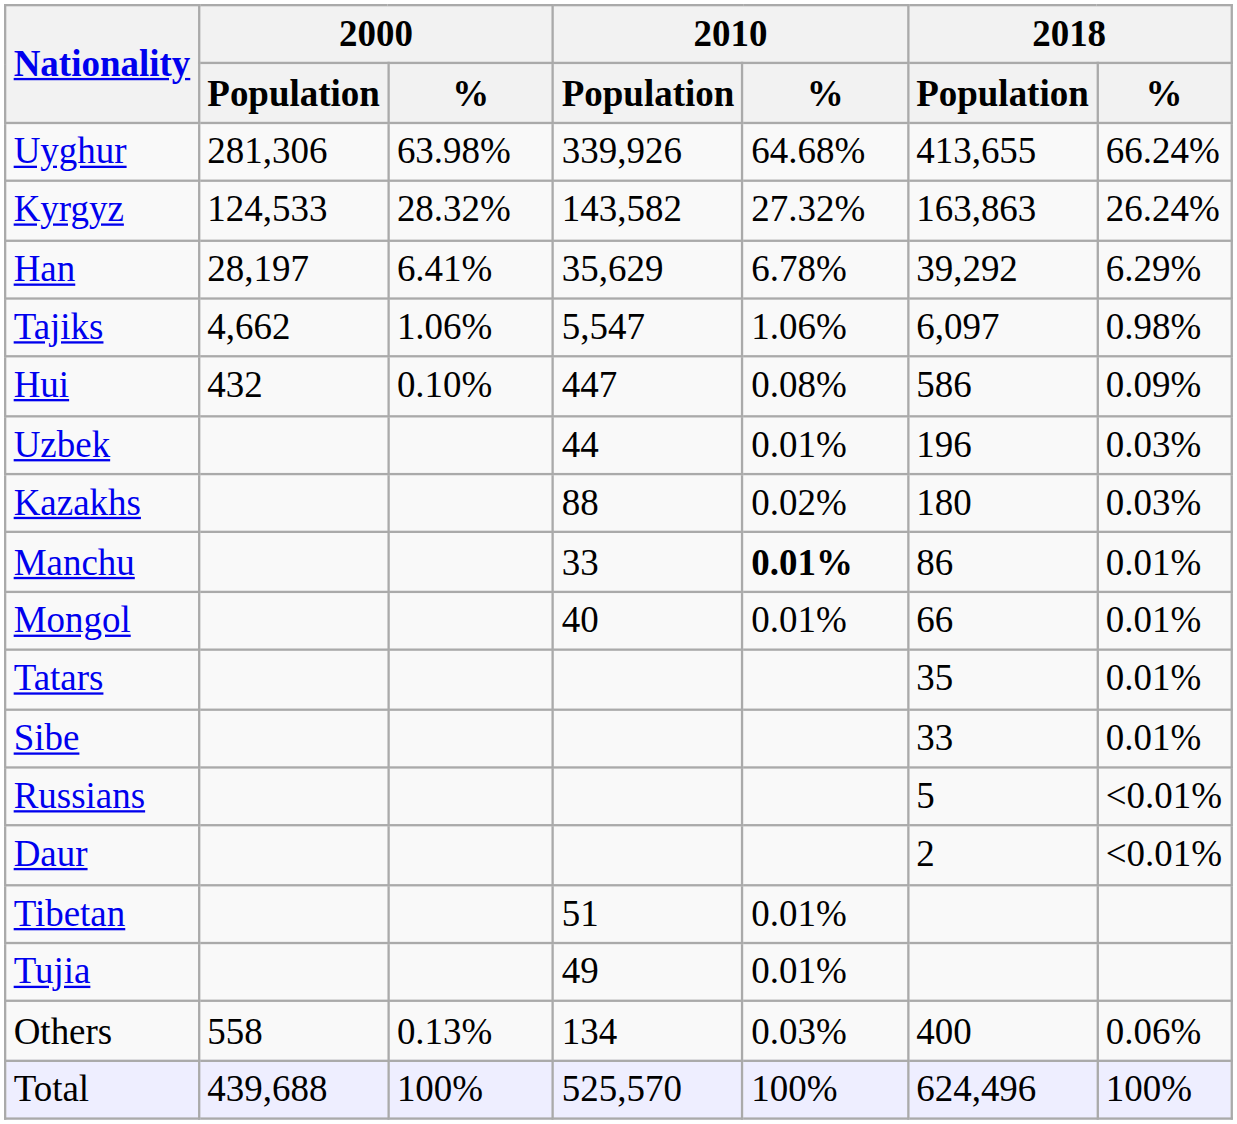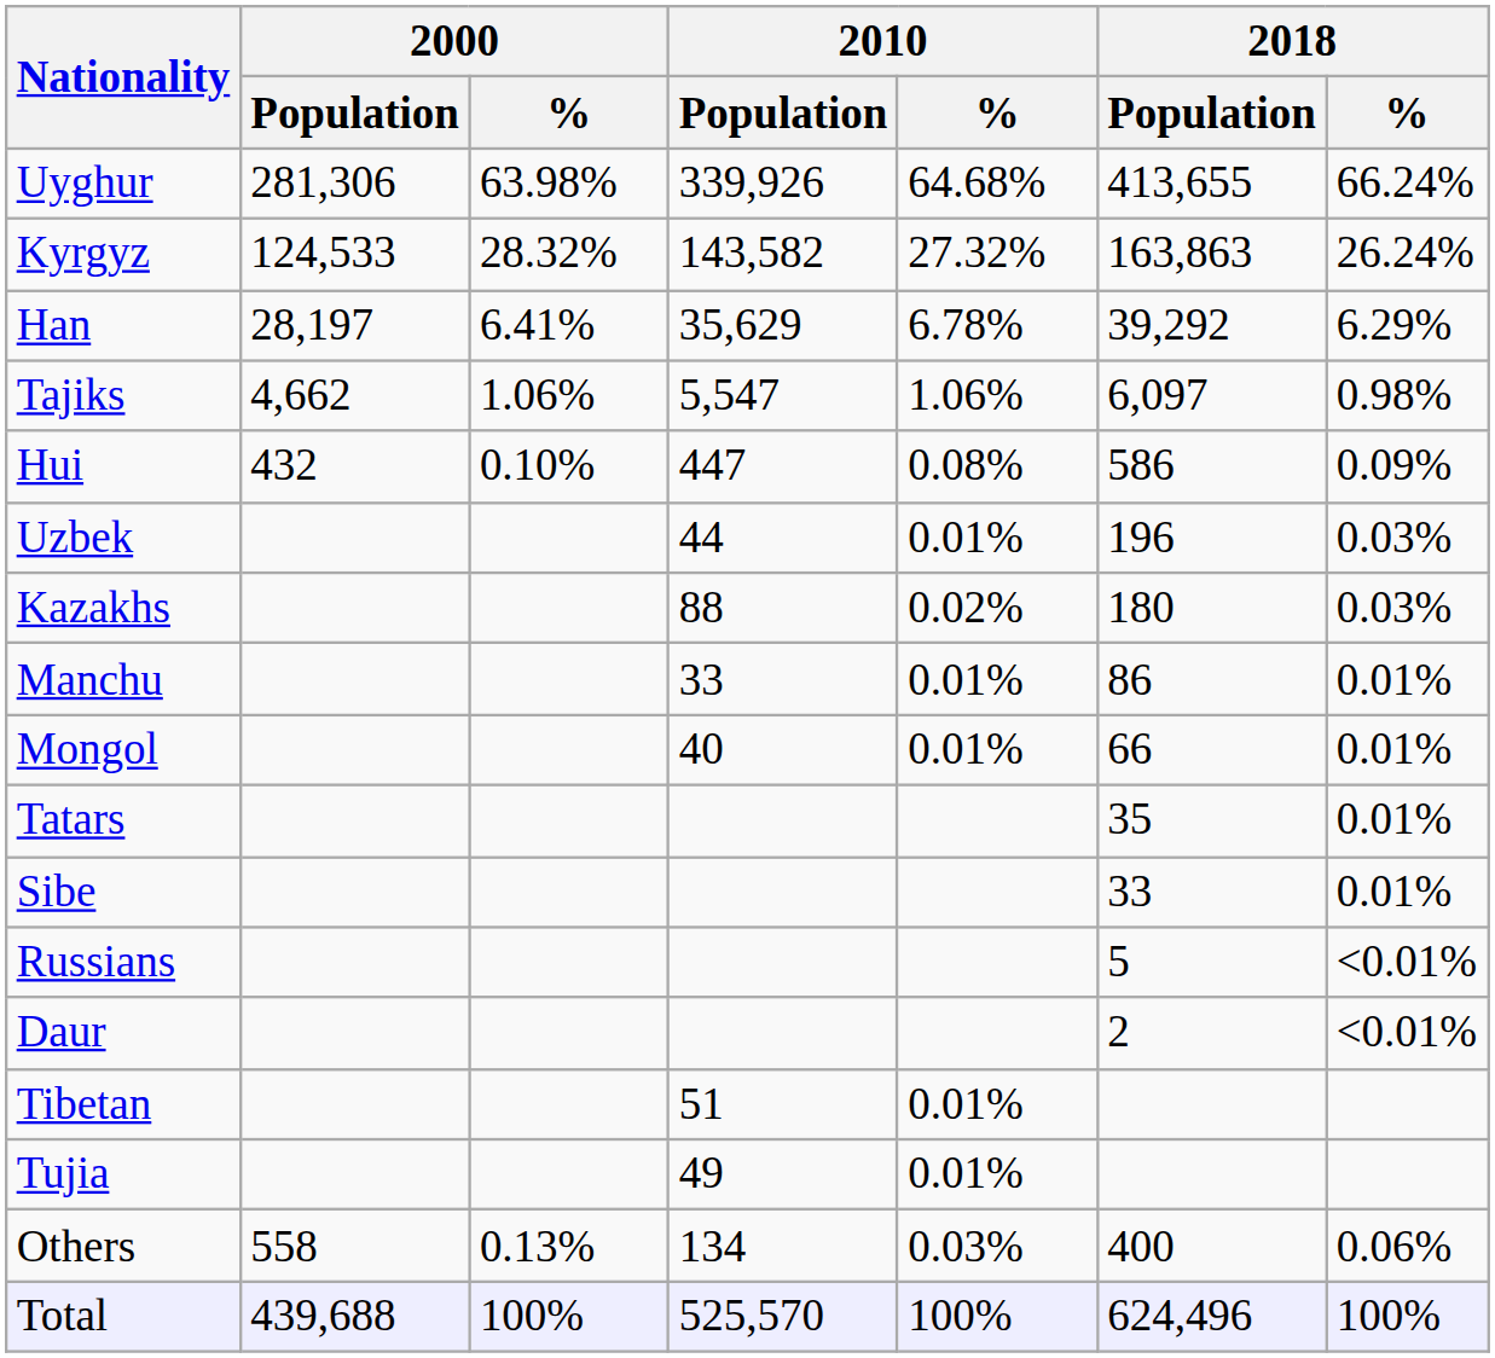Manchu | 2010 / %: bold -> normal
